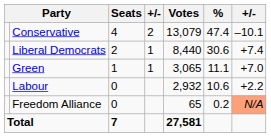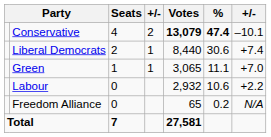Conservative | Votes: normal -> bold
Conservative | %: normal -> bold
Freedom Alliance | column 7: lightsalmon background -> no background
